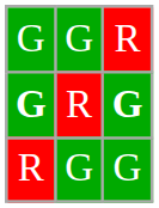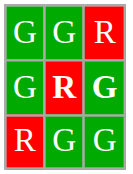row 2 | column 1: bold -> normal
row 2 | column 2: normal -> bold
